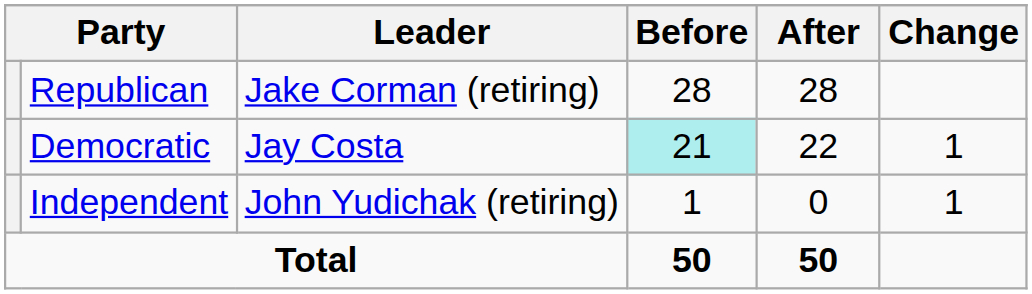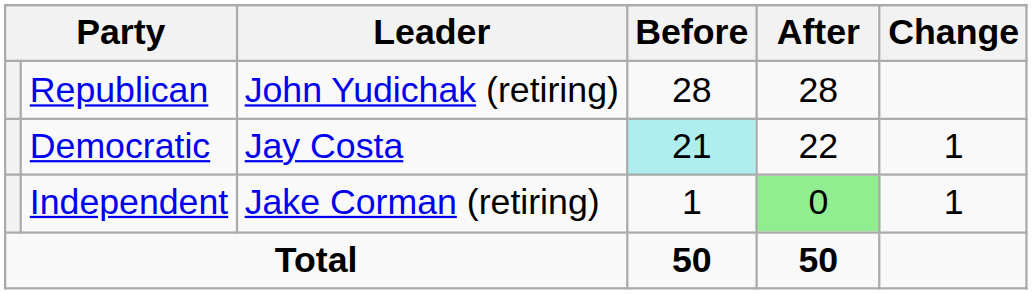Republican | Leader: Jake Corman (retiring) -> John Yudichak (retiring)
Independent | Leader: John Yudichak (retiring) -> Jake Corman (retiring)
Independent | After: no background -> lightgreen background
